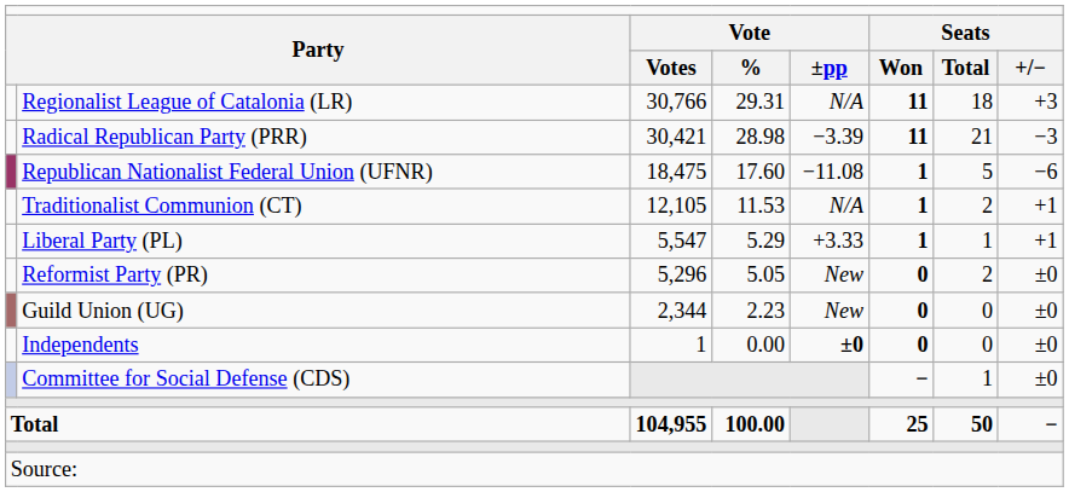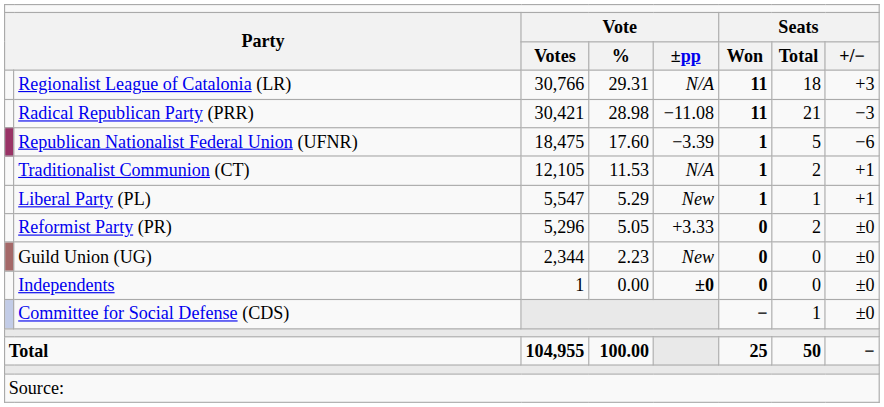Radical Republican Party (PRR) | column 5: −3.39 -> −11.08
Republican Nationalist Federal Union (UFNR) | column 5: −11.08 -> −3.39
Liberal Party (PL) | column 5: +3.33 -> New
Reformist Party (PR) | column 5: New -> +3.33
